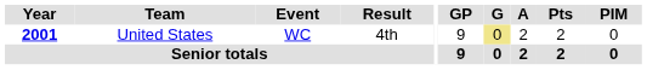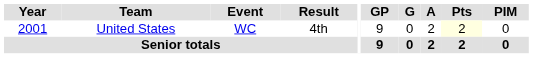United States | Year: bold -> normal
United States | G: khaki background -> no background
United States | Pts: no background -> lightyellow background
